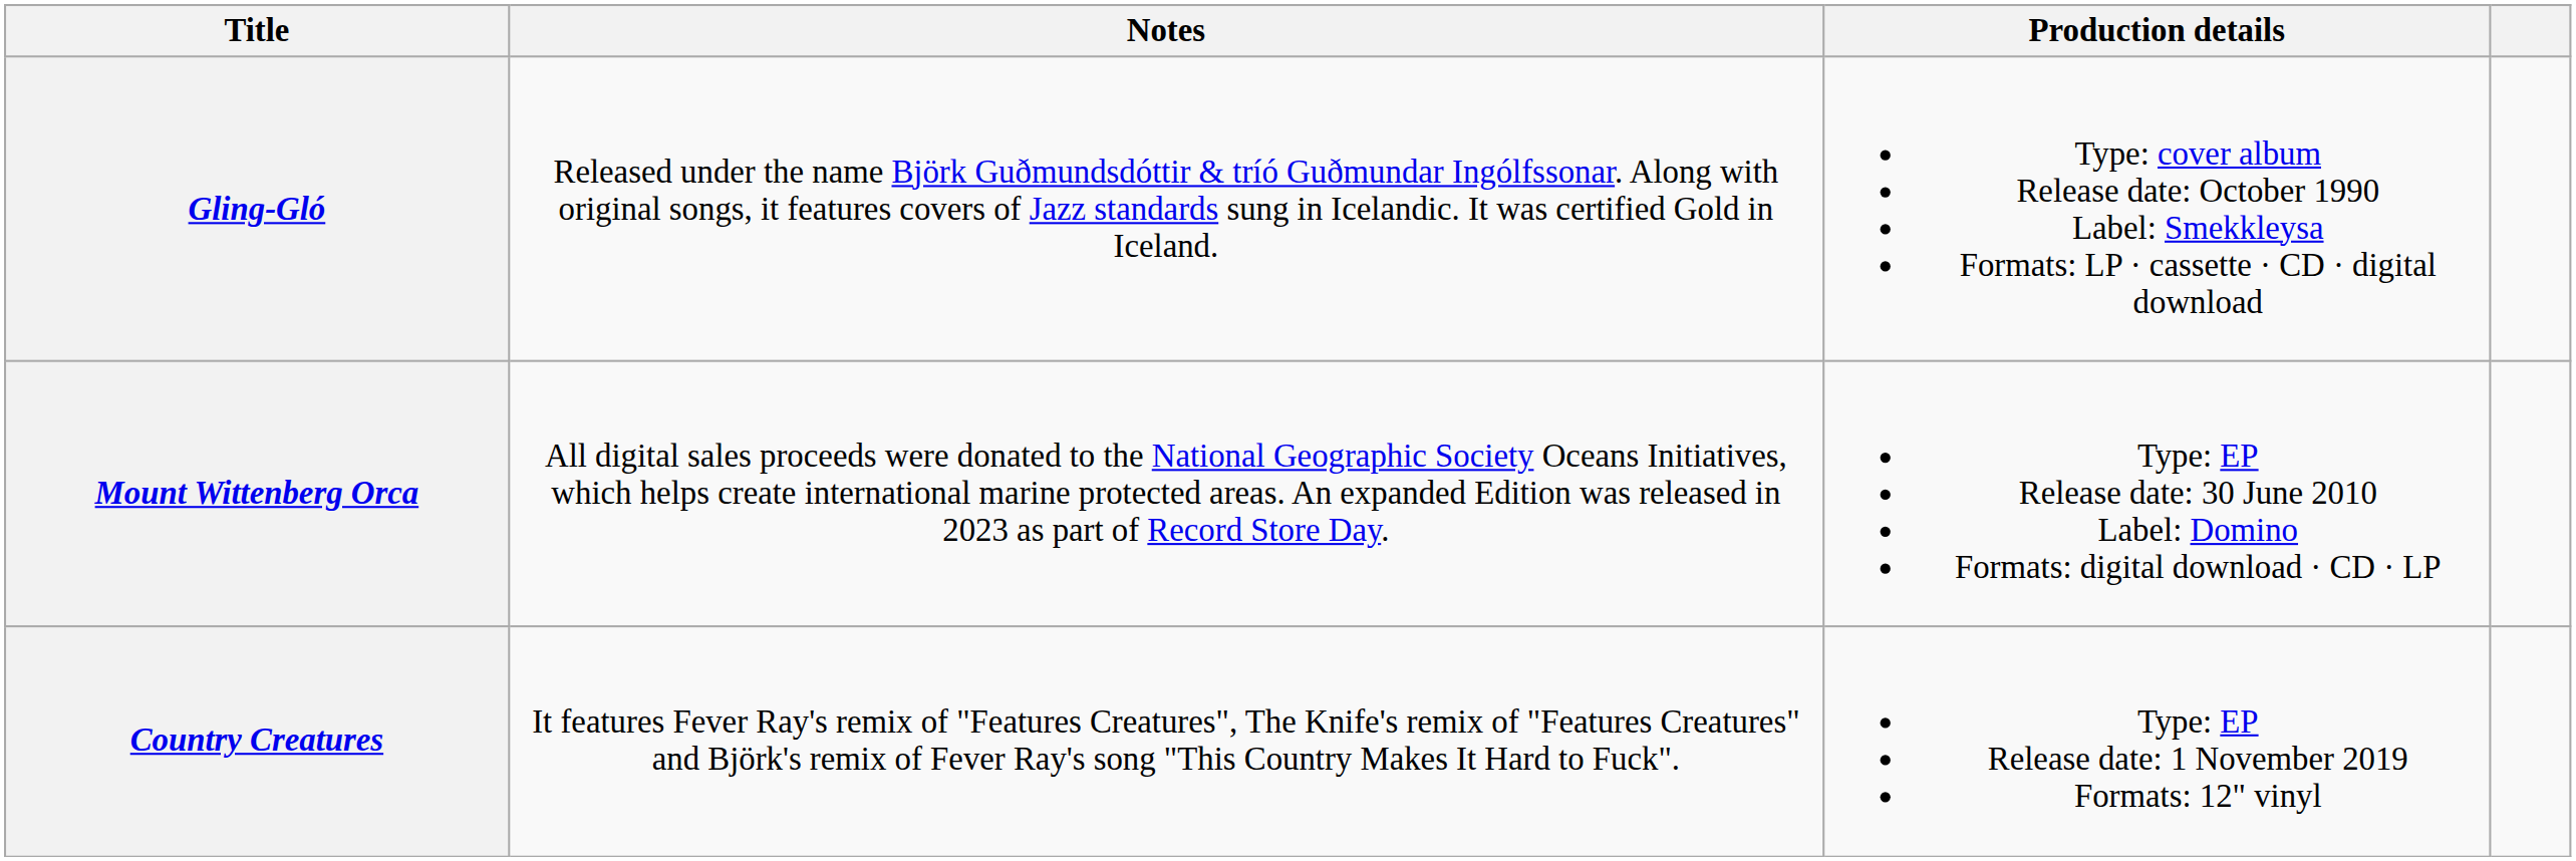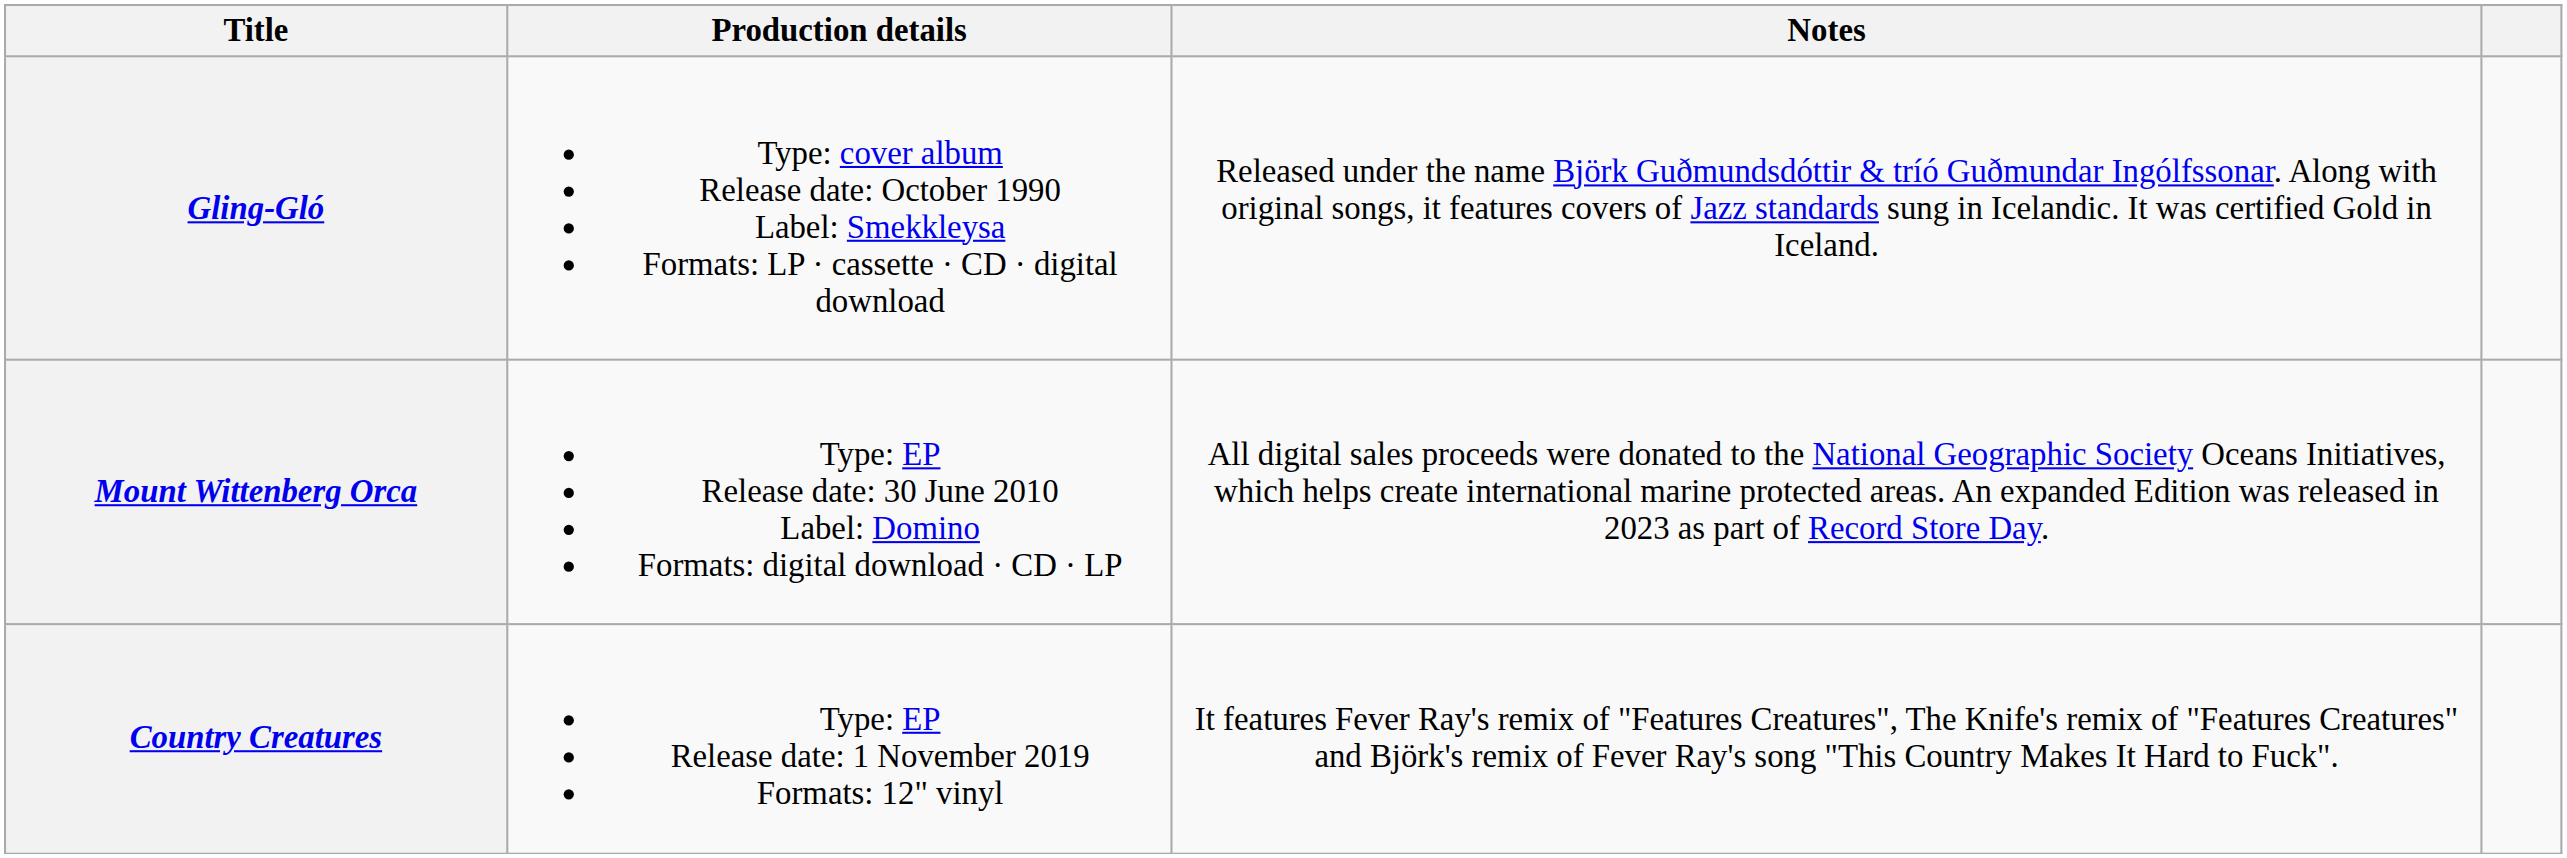columns swapped: Production details <-> Notes
